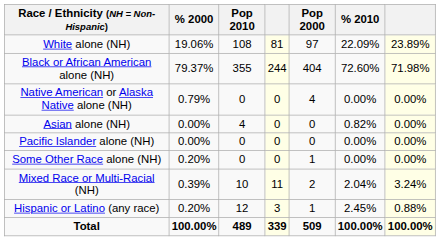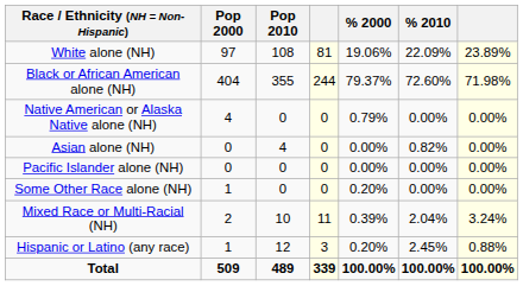columns swapped: Pop 2000 <-> % 2000
